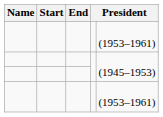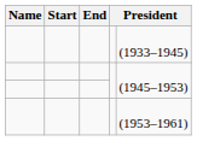row 2 | column 5: (1953–1961) -> (1933–1945)
